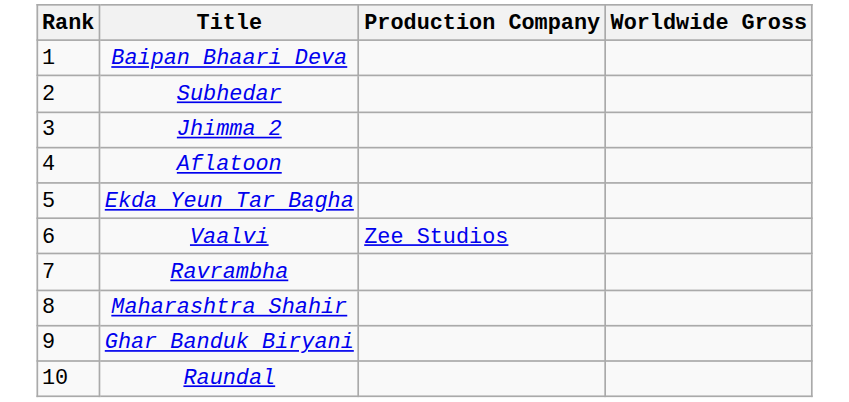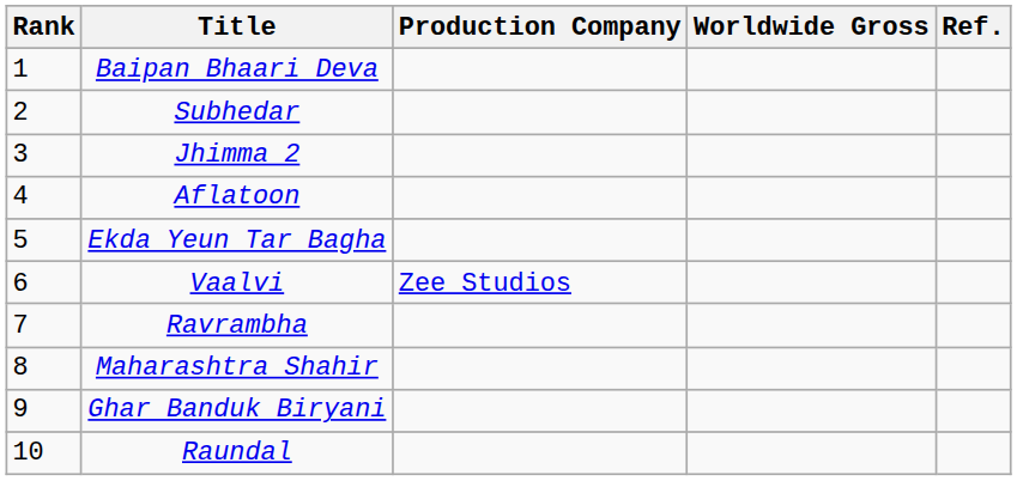+ column: Ref.
